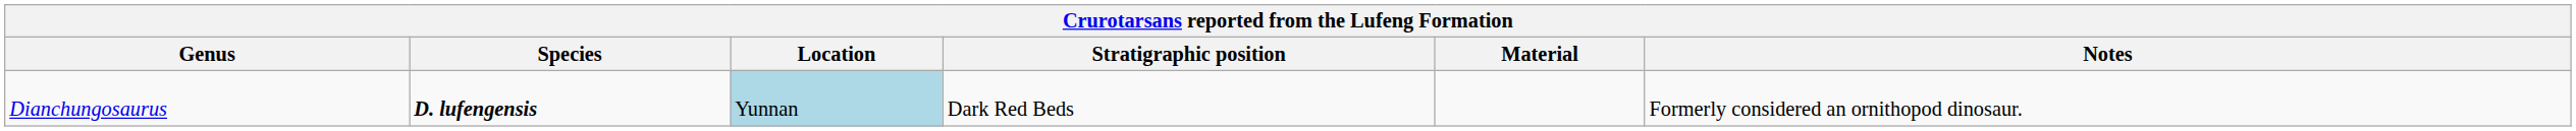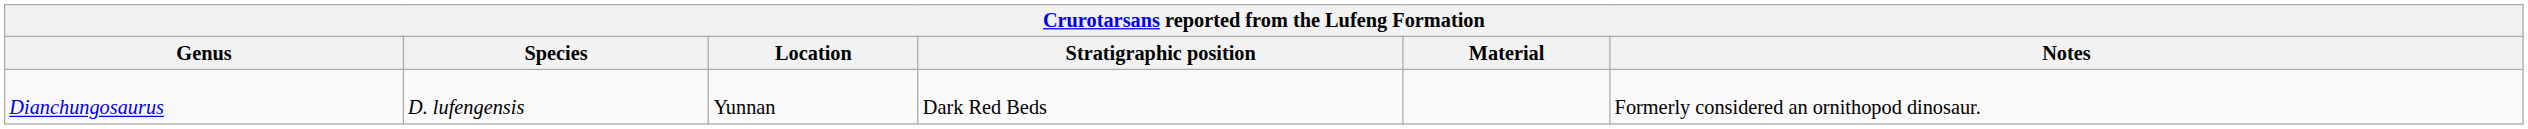Dianchungosaurus | Species: bold -> normal
Dianchungosaurus | Location: lightblue background -> no background
